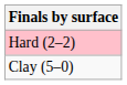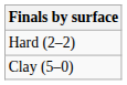row 2 | column 1: pink background -> no background
